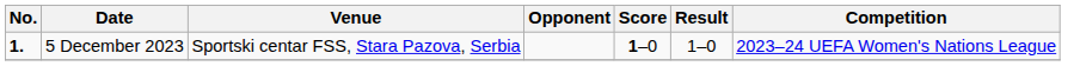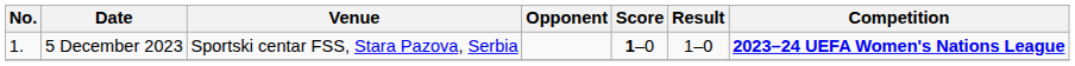5 December 2023 | No.: bold -> normal
5 December 2023 | Competition: normal -> bold
